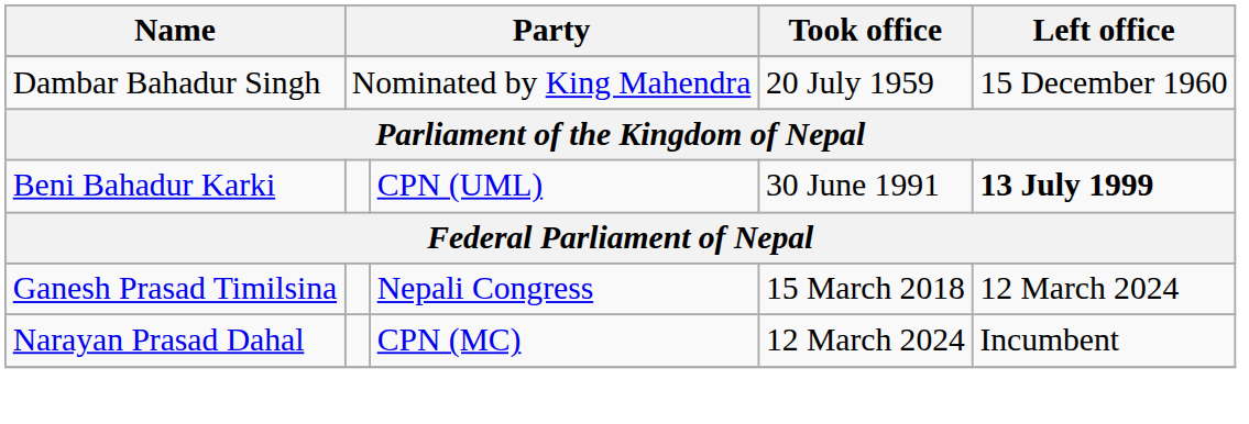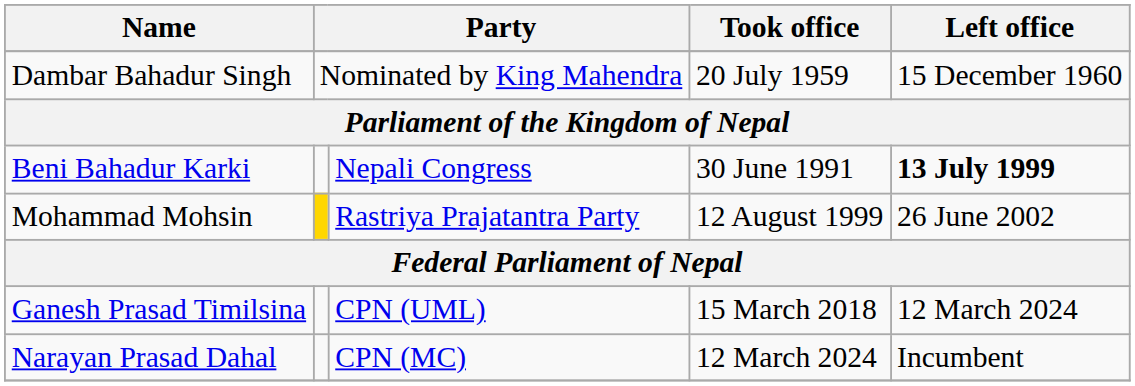Beni Bahadur Karki | column 3: CPN (UML) -> Nepali Congress
+ row: Mohammad Mohsin | Rastriya Prajatantra Party | 12 August 1999 | 26 June 2002
Ganesh Prasad Timilsina | column 3: Nepali Congress -> CPN (UML)
